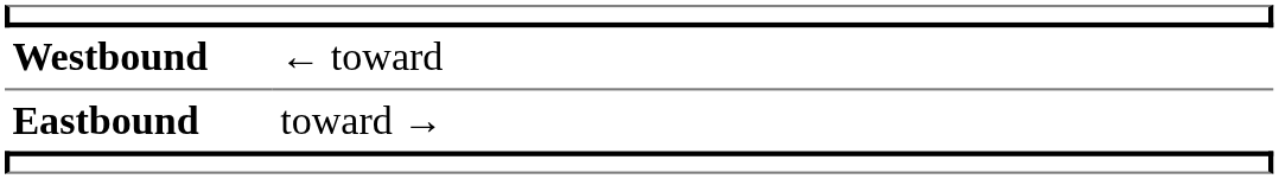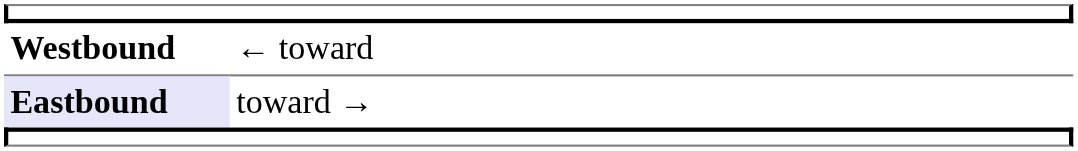row 2 | column 1: no background -> lavender background
